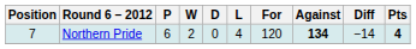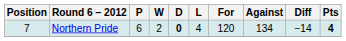Northern Pride | D: normal -> bold
Northern Pride | Against: bold -> normal
